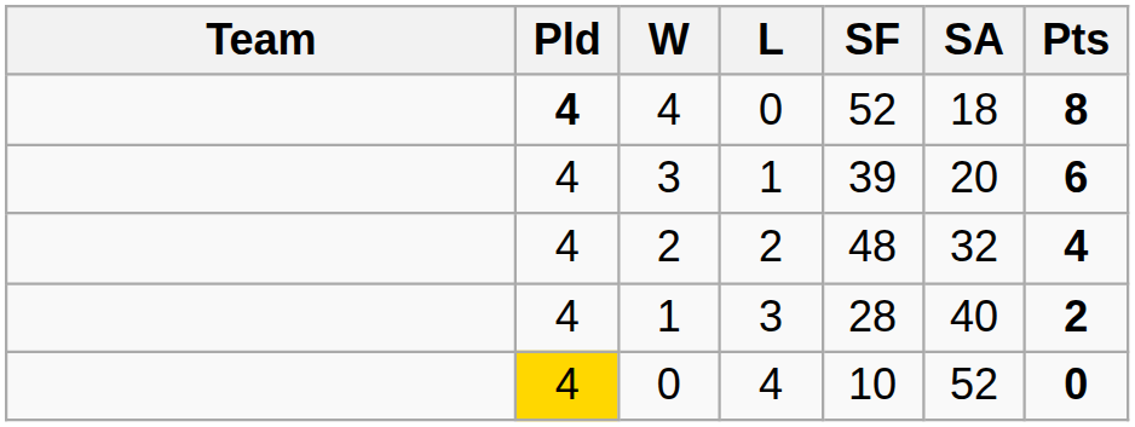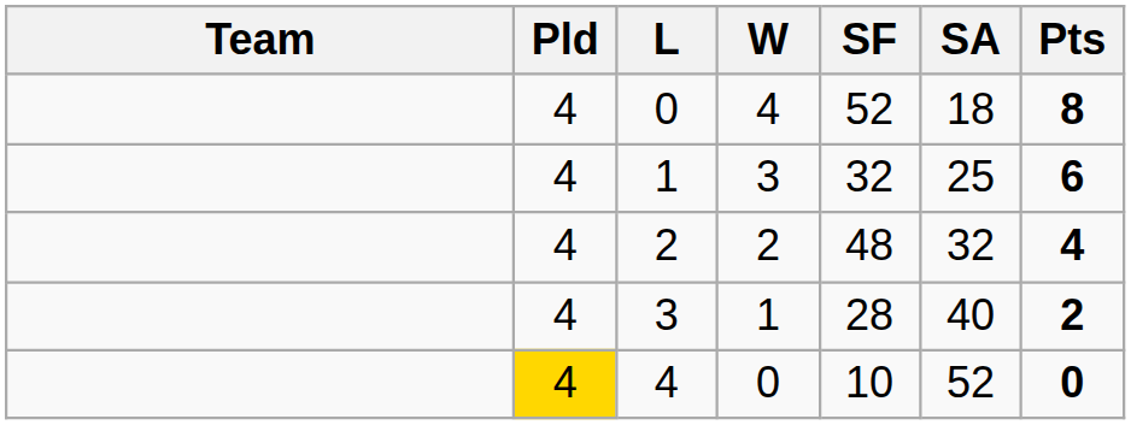columns swapped: W <-> L
row 2 | Pld: bold -> normal
row 3 | SF: 39 -> 32
row 3 | SA: 20 -> 25
